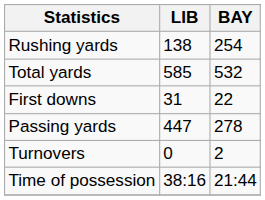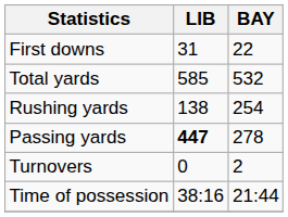rows swapped: First downs <-> Rushing yards
Passing yards | LIB: normal -> bold
